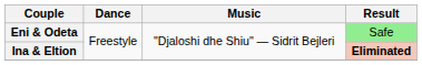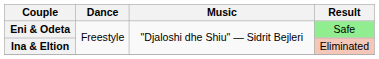Ina & Eltion | Result: bold -> normal
